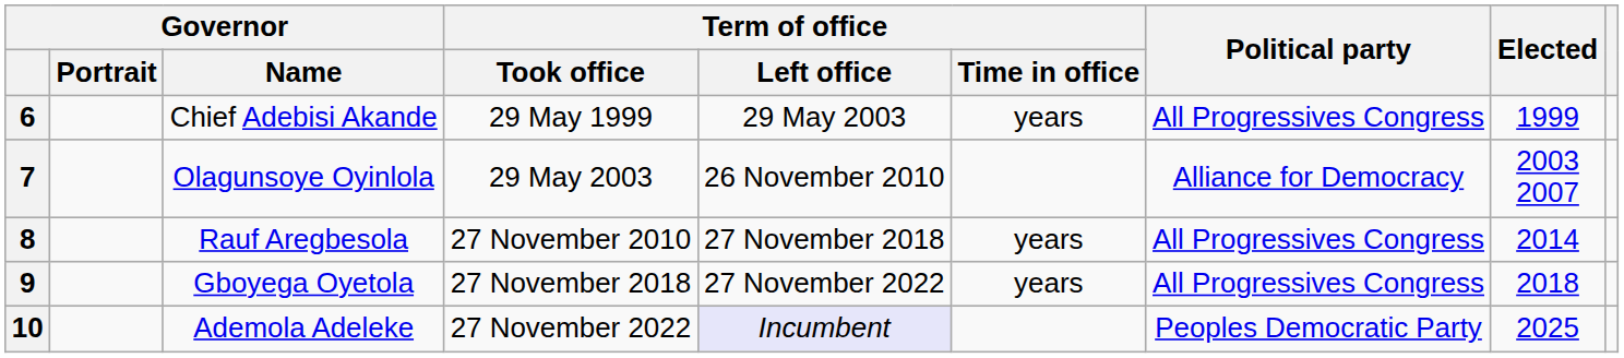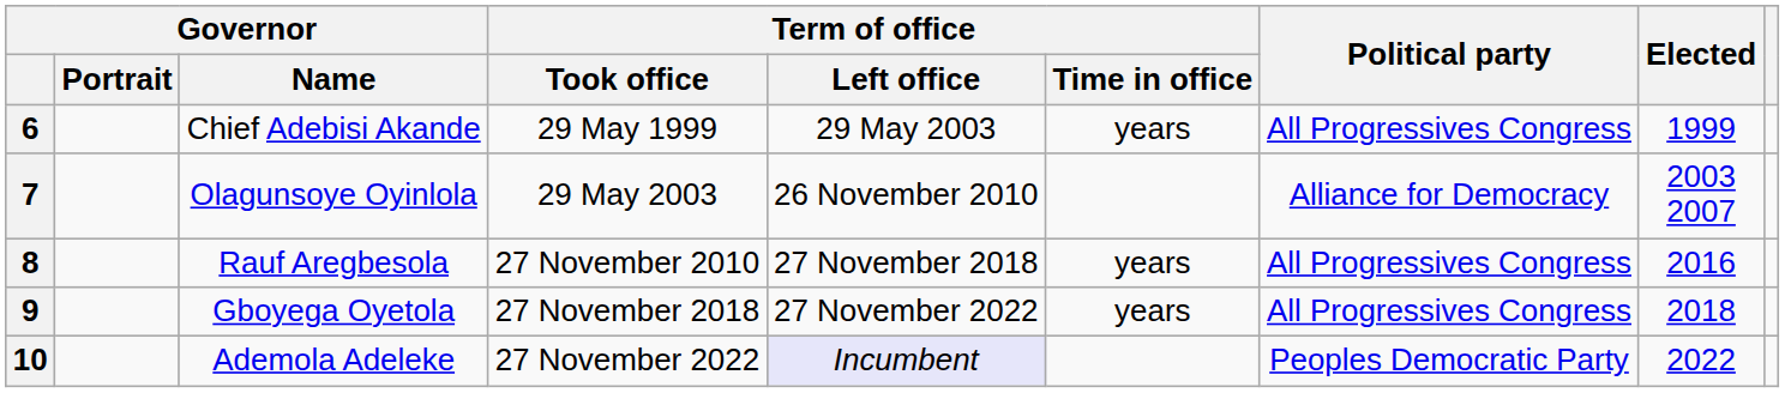8 | Elected: 2014 -> 2016
10 | Elected: 2025 -> 2022
